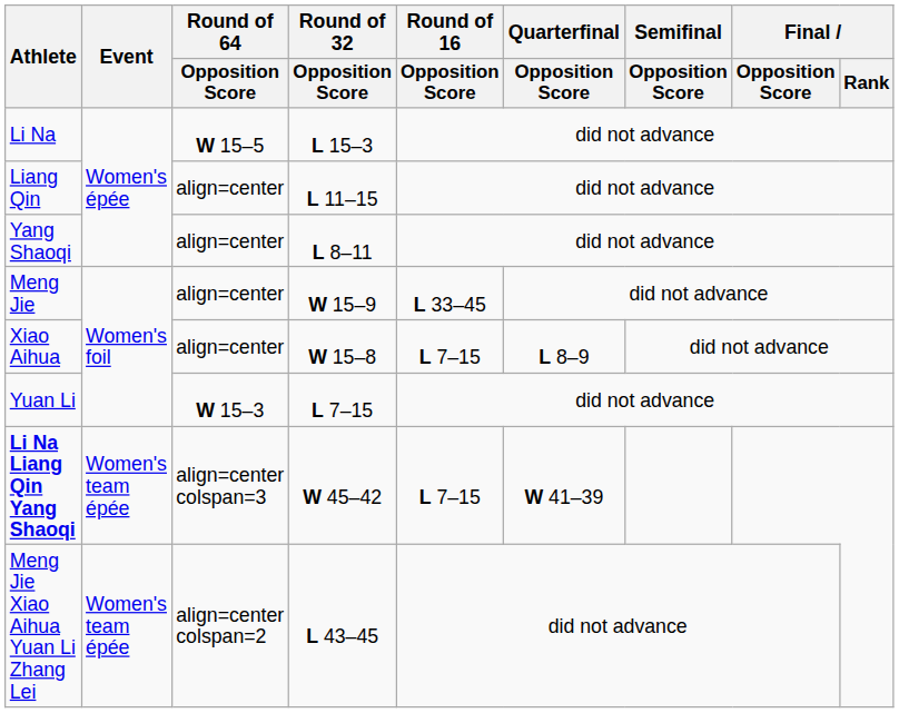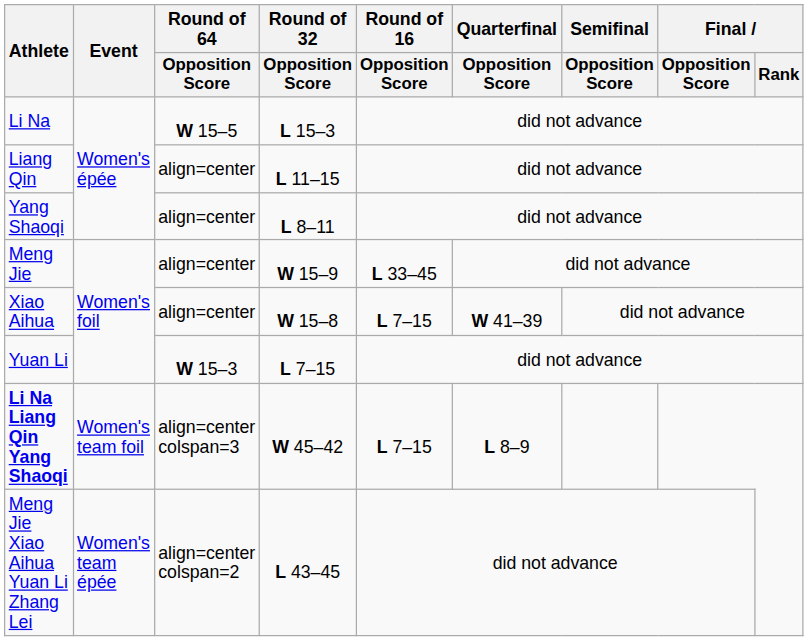Xiao Aihua | Quarterfinal / Opposition Score: L 8–9 -> W 41–39
Li Na Liang Qin Yang Shaoqi | Event: Women's team épée -> Women's team foil
Li Na Liang Qin Yang Shaoqi | Quarterfinal / Opposition Score: W 41–39 -> L 8–9
